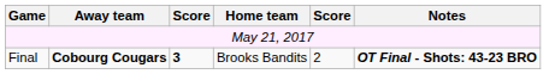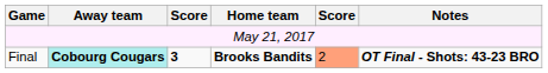Final | Away team: no background -> paleturquoise background
Final | Home team: normal -> bold
Final | column 5: no background -> lightsalmon background
